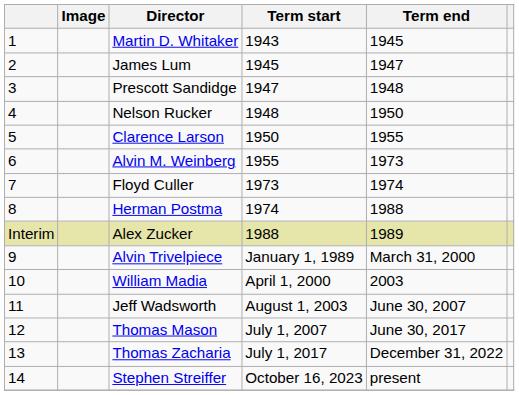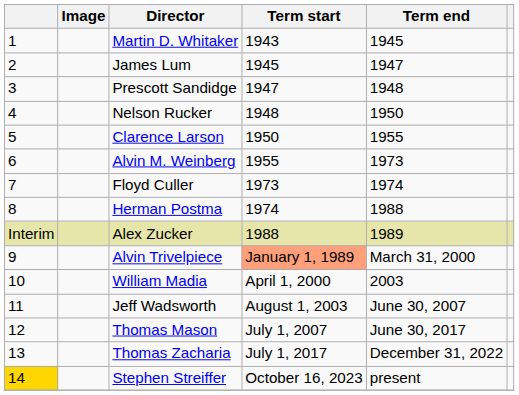Alvin Trivelpiece | Term start: no background -> lightsalmon background
Stephen Streiffer | column 1: no background -> gold background
